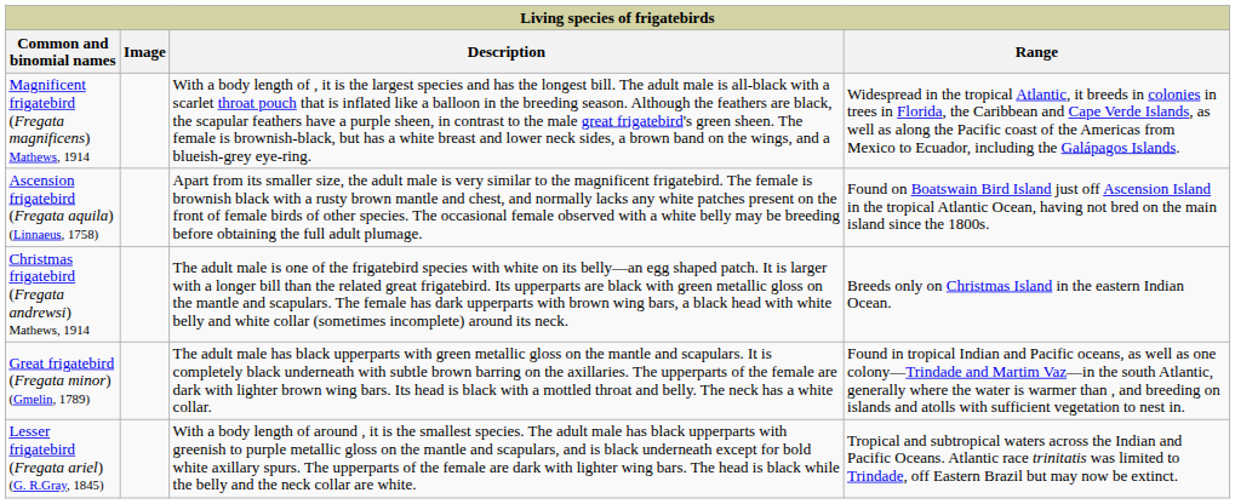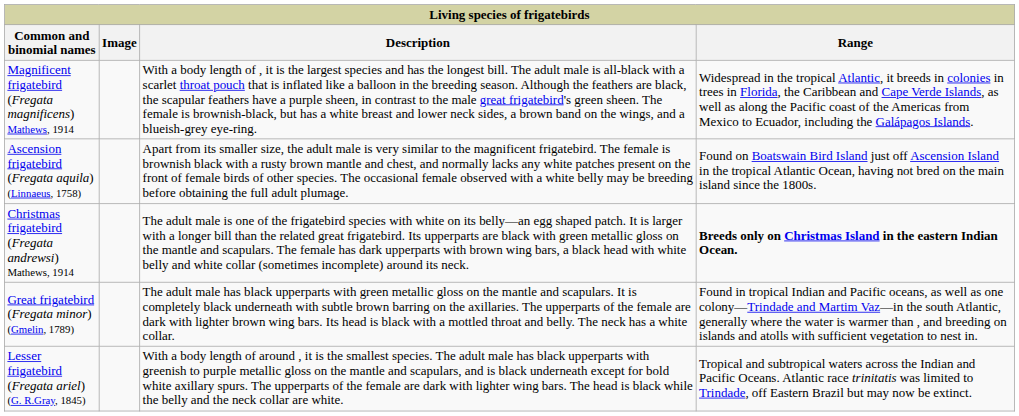Christmas frigatebird (Fregata andrewsi) Mathews, 1914 | Range: normal -> bold
